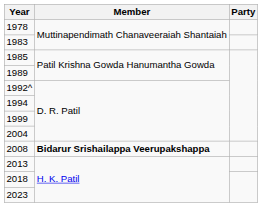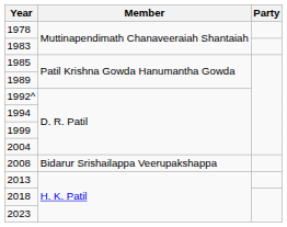2008 | Member: bold -> normal
